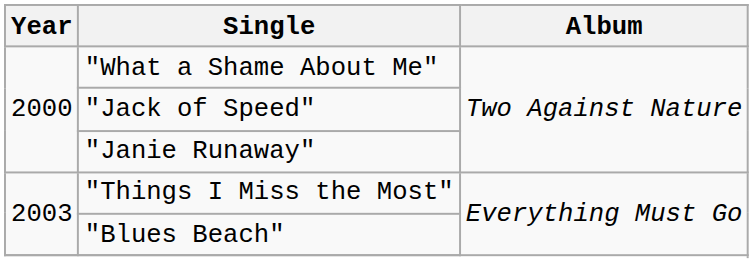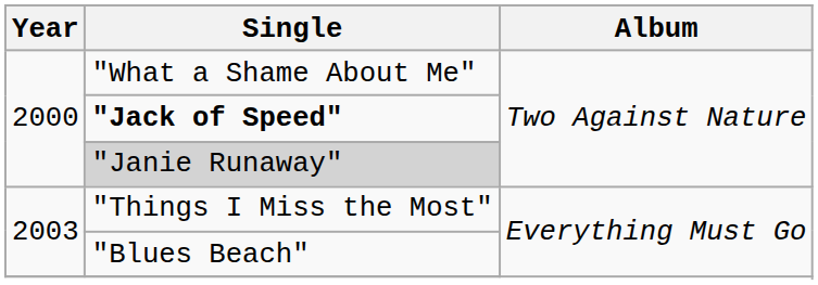"Jack of Speed" | Single: normal -> bold
"Janie Runaway" | Single: no background -> lightgrey background
